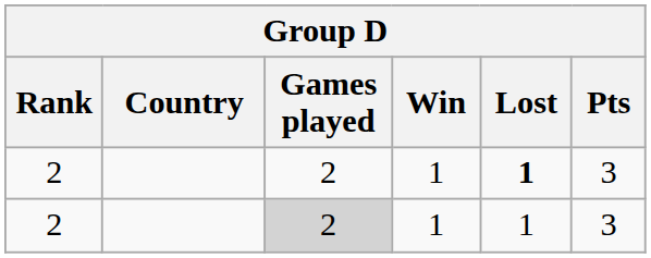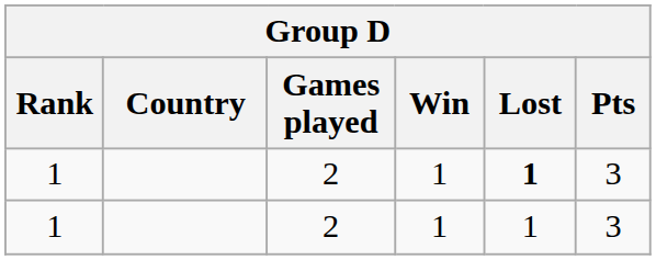row 3 | Rank: 2 -> 1
row 4 | Rank: 2 -> 1
row 4 | Games played: lightgrey background -> no background
